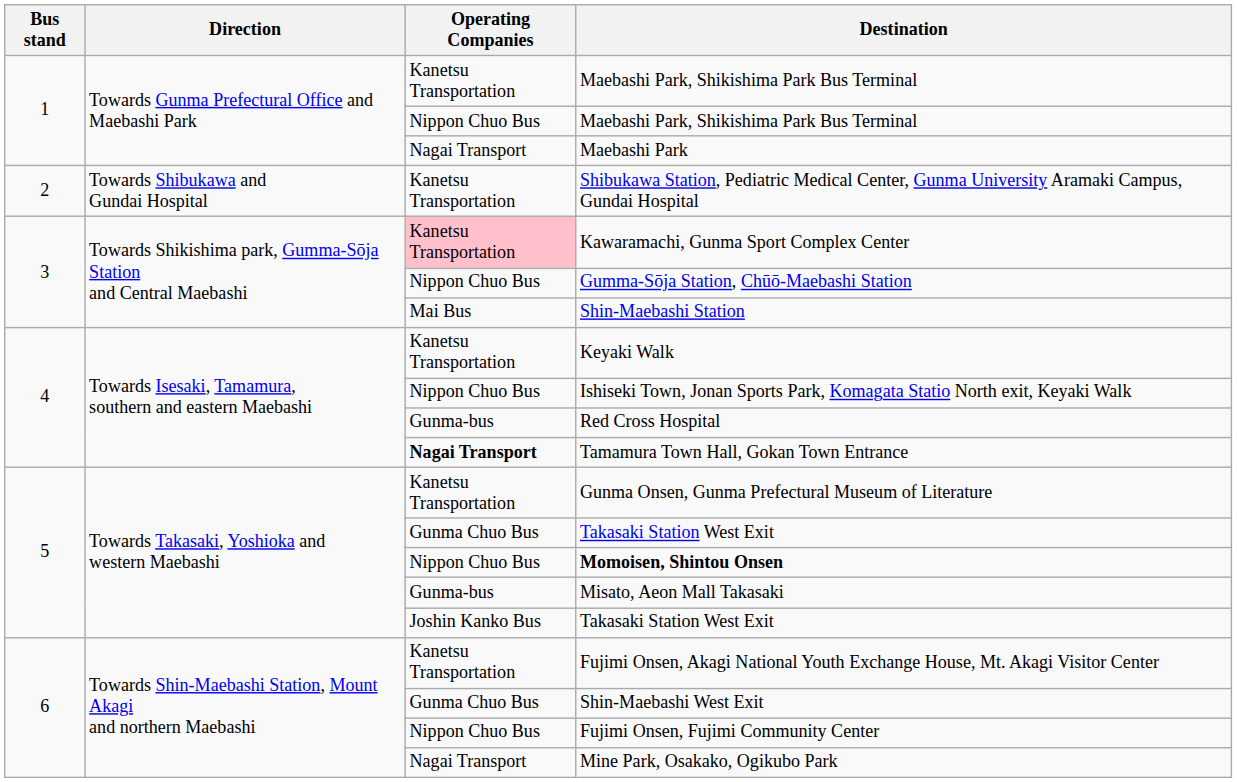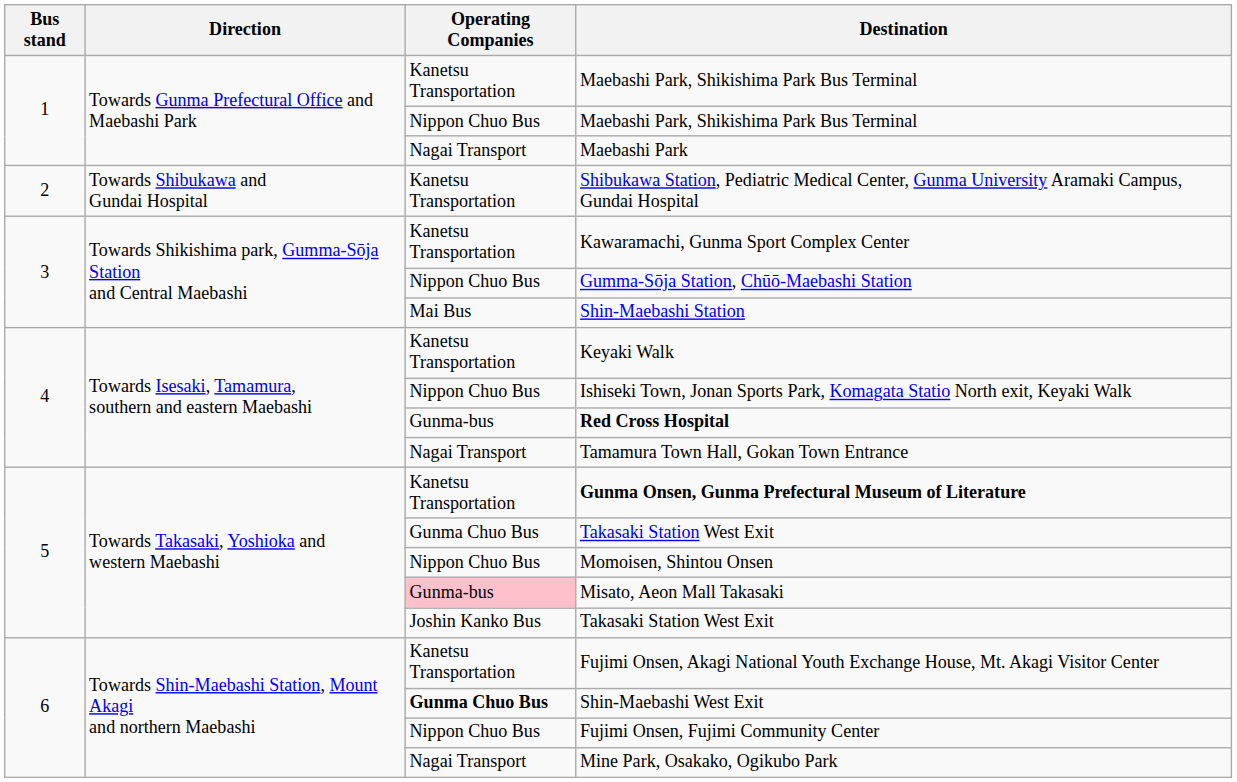Kawaramachi, Gunma Sport Complex Center | Operating Companies: pink background -> no background
Red Cross Hospital | Destination: normal -> bold
Tamamura Town Hall, Gokan Town Entrance | Operating Companies: bold -> normal
Gunma Onsen, Gunma Prefectural Museum of Literature | Destination: normal -> bold
Momoisen, Shintou Onsen | Destination: bold -> normal
Misato, Aeon Mall Takasaki | Operating Companies: no background -> pink background
Shin-Maebashi West Exit | Operating Companies: normal -> bold
